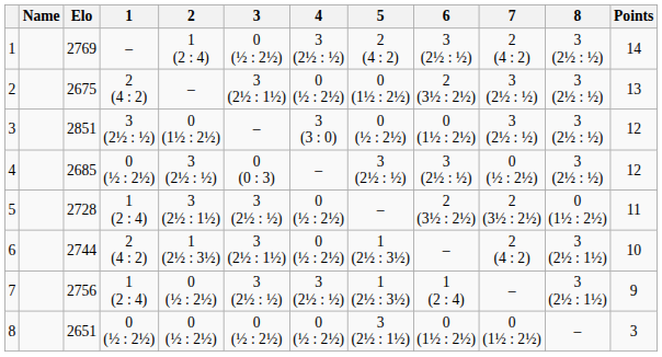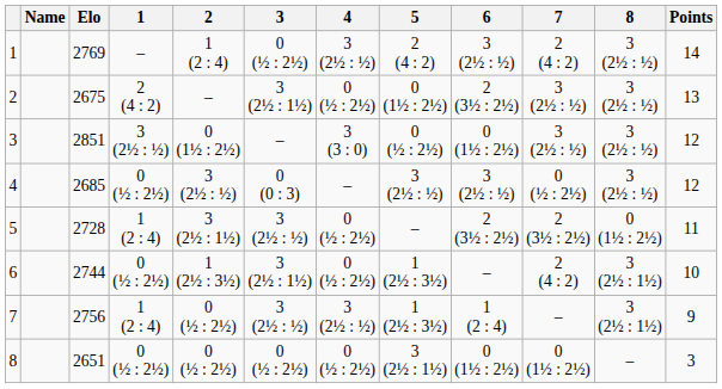row 7 | 1: 2 (4 : 2) -> 0 (½ : 2½)
